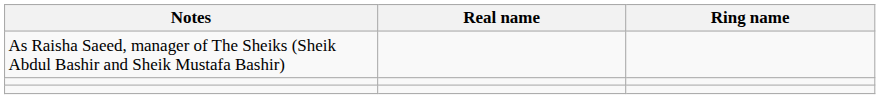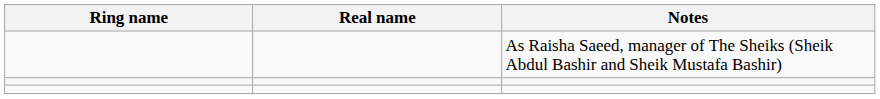columns swapped: Ring name <-> Notes
